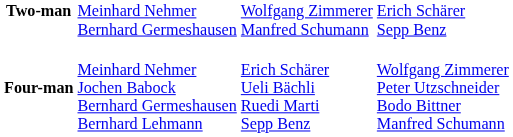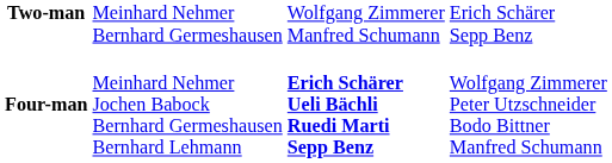Four-man | column 3: normal -> bold
